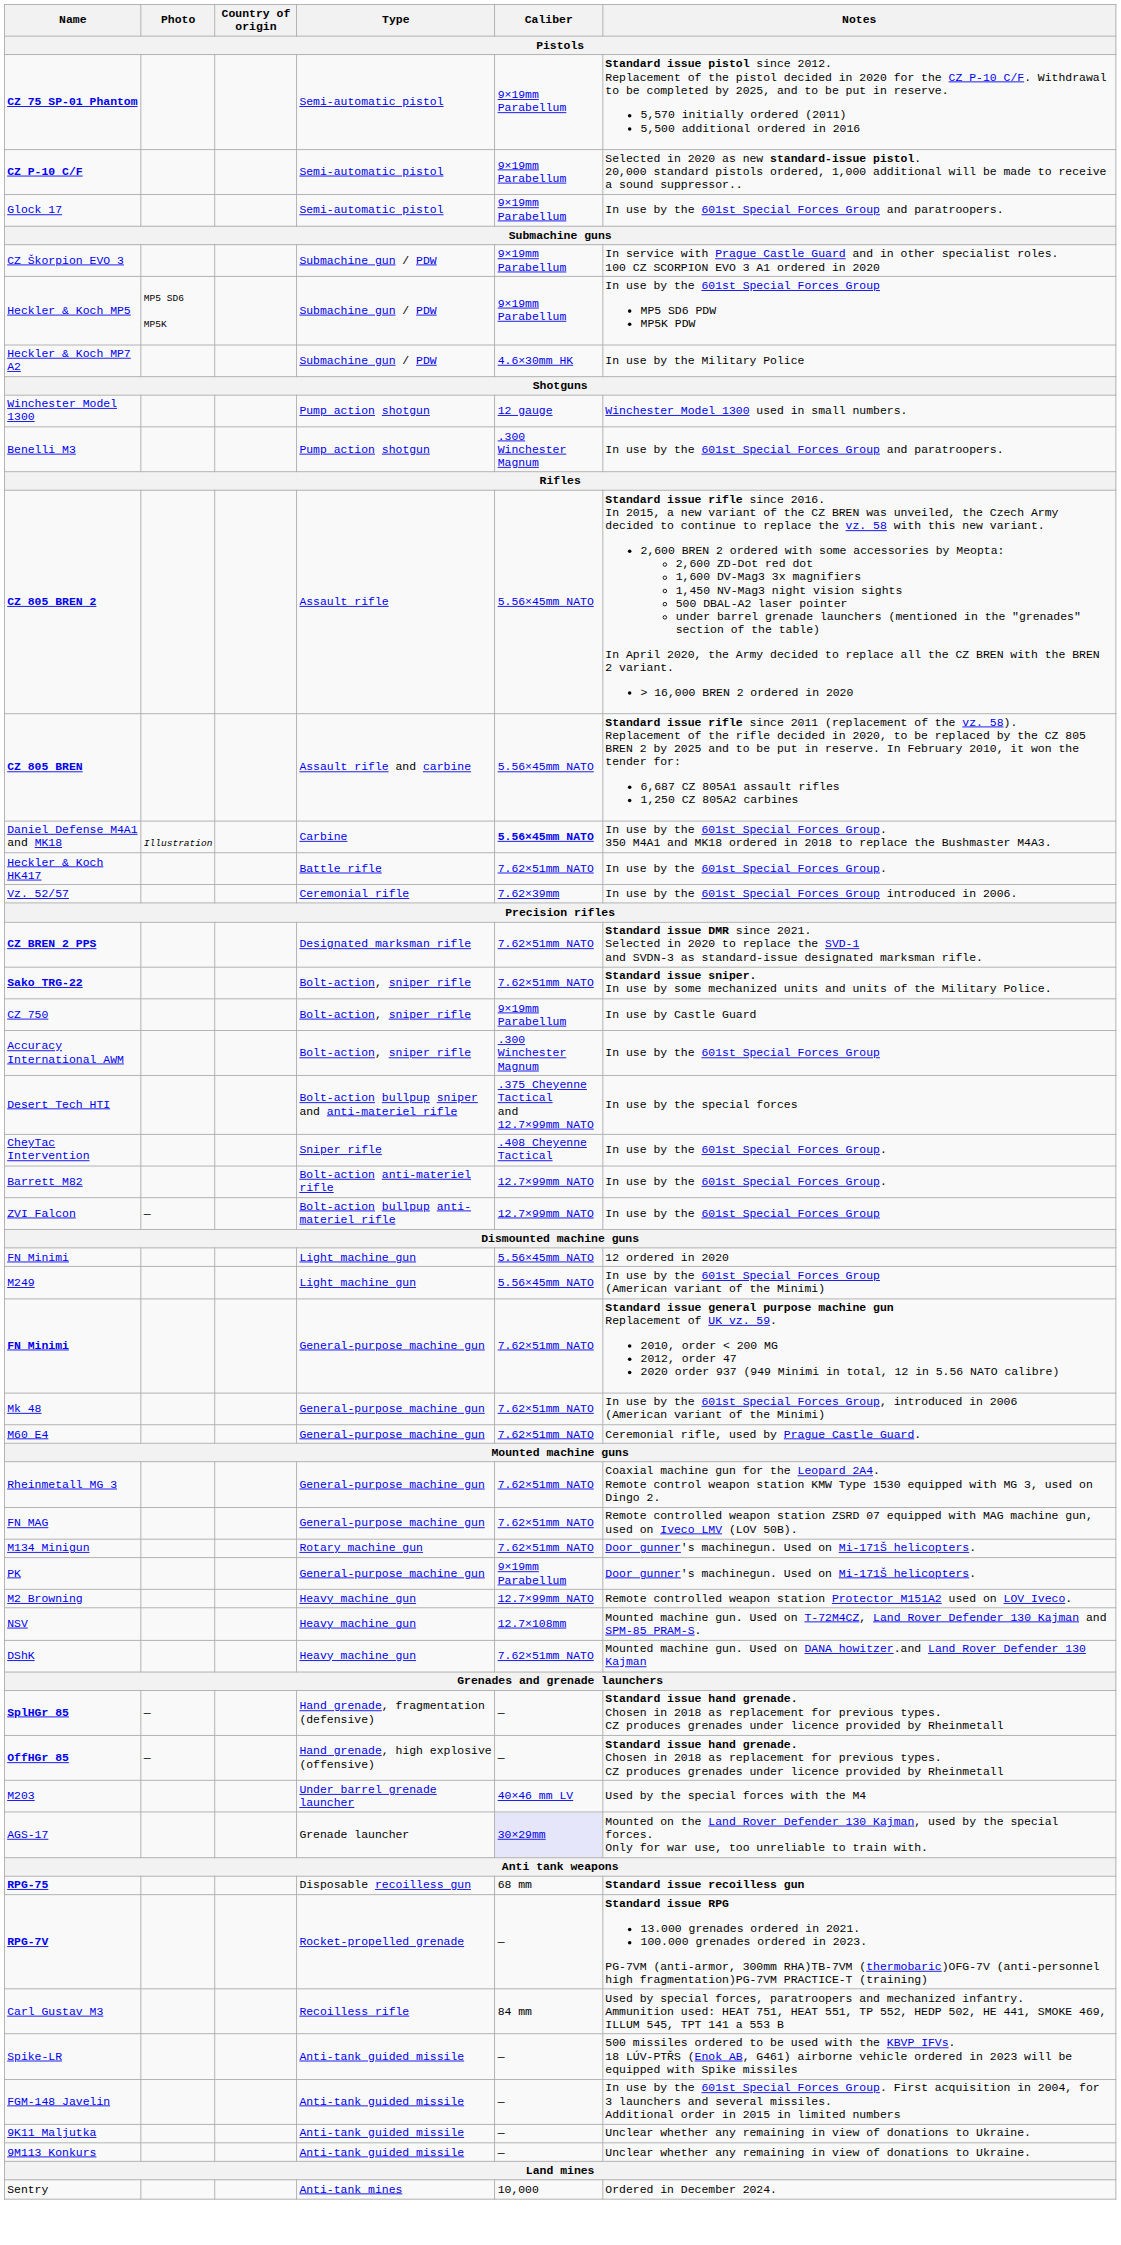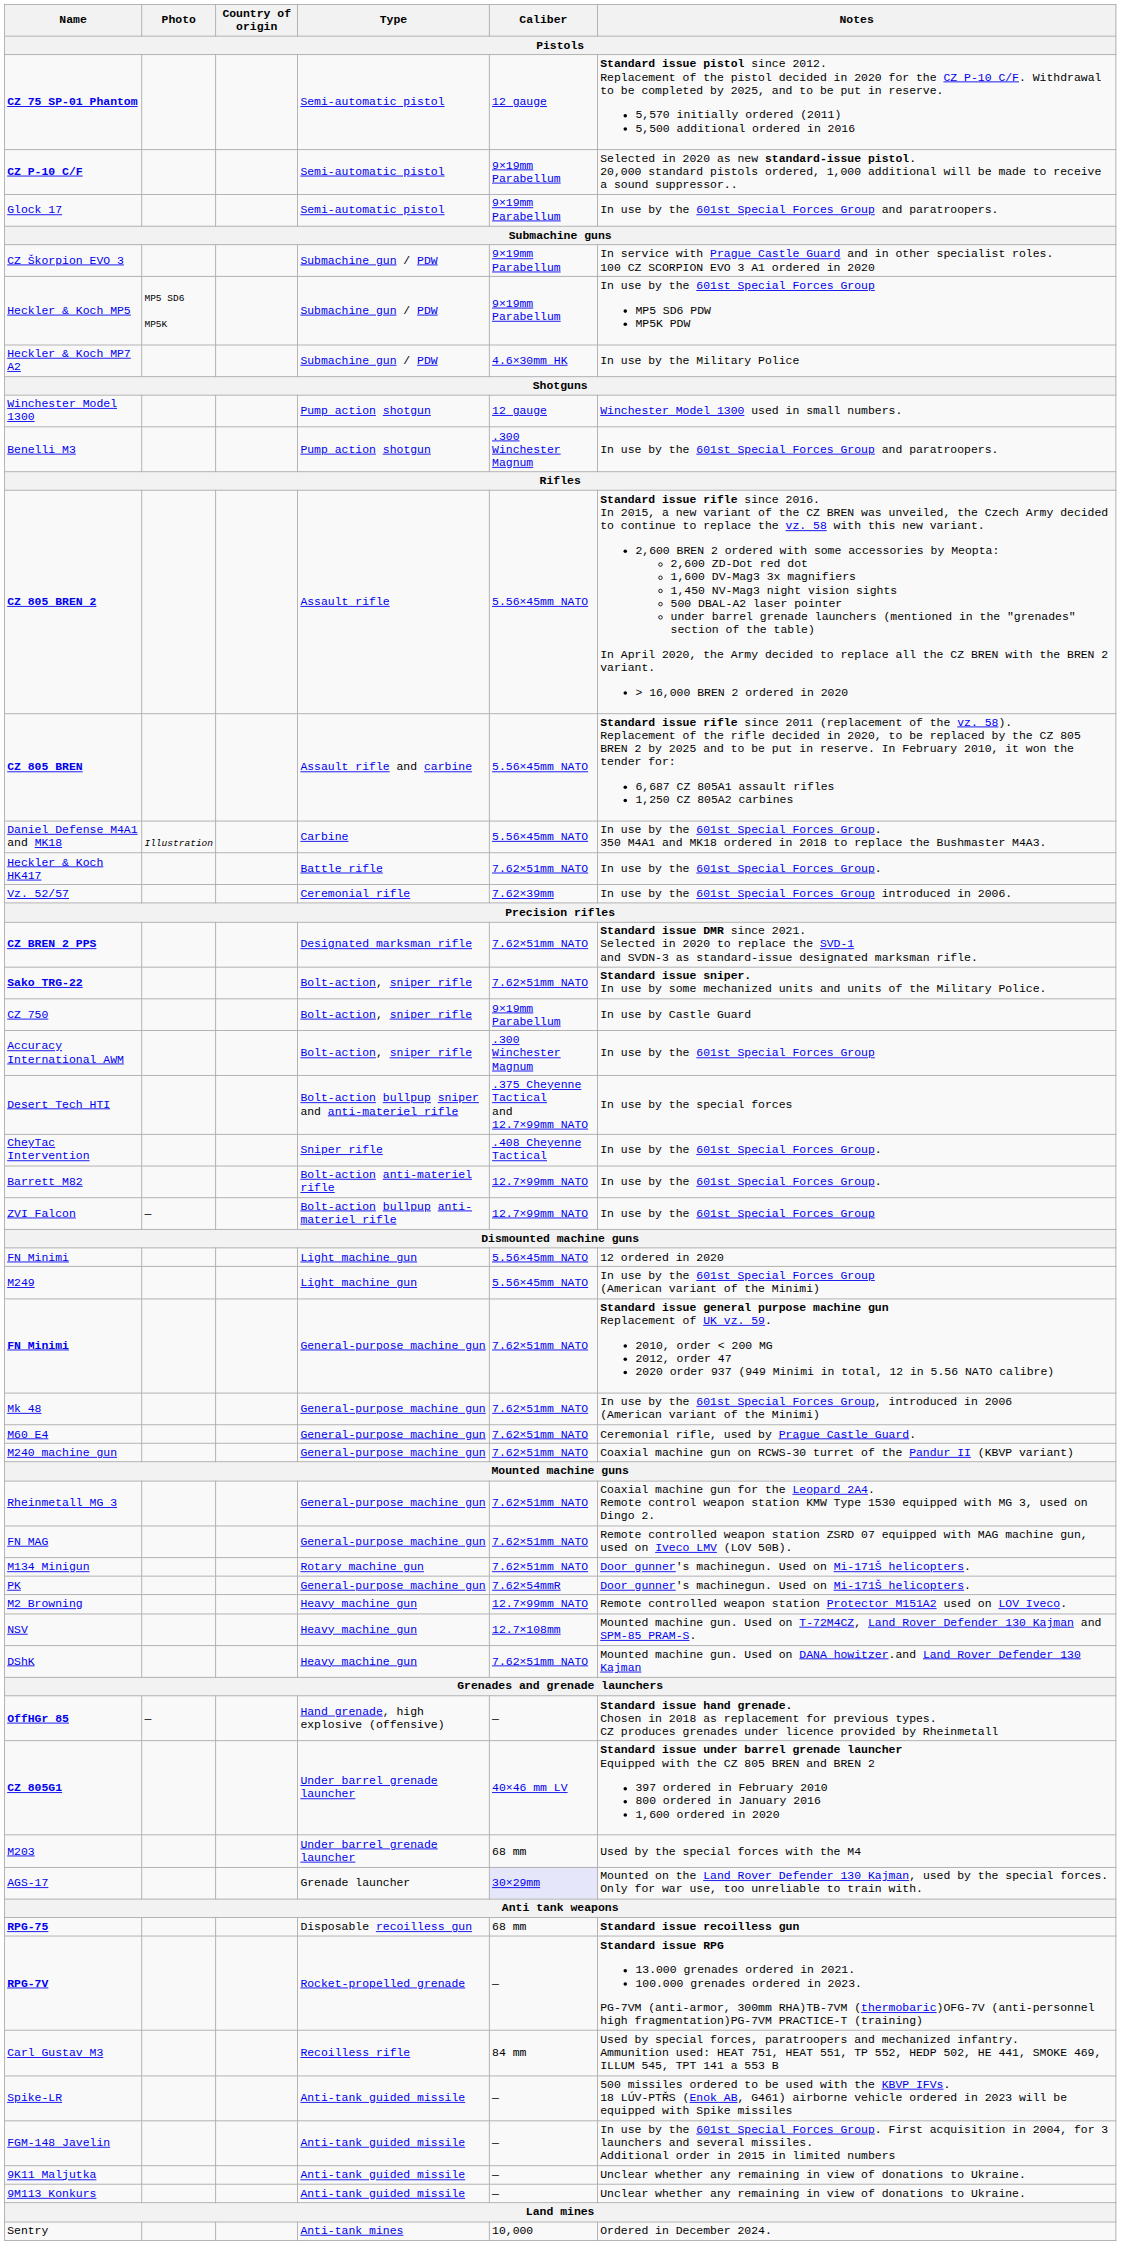CZ 75 SP-01 Phantom | Caliber: 9×19mm Parabellum -> 12 gauge
Daniel Defense M4A1 and MK18 | Caliber: bold -> normal
+ row: M240 machine gun | General-purpose machine gun | 7.62×51mm NATO | Coaxial machine gun on RCWS-30 turret of the Pandur II (KBVP variant)
PK | Caliber: 9×19mm Parabellum -> 7.62×54mmR
- row: SplHGr 85 | — | Hand grenade, fragmentation (defensive) | — | Standard issue hand grenade. Chosen in 2018 as replacement for previous types. CZ produces grenades under licence provided by Rheinmetall
+ row: CZ 805G1 | Under barrel grenade launcher | 40×46 mm LV | Standard issue under barrel grenade launcher Equipped with the CZ 805 BREN and BREN 2 397 ordered in February 2010 800 ordered in January 2016 1,600 ordered in 2020
M203 | Caliber: 40×46 mm LV -> 68 mm
